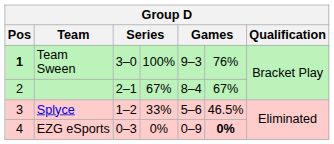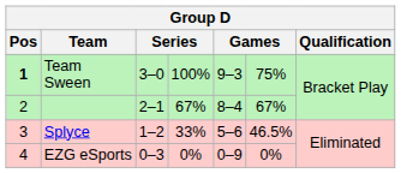Team Sween | column 6: 76% -> 75%
EZG eSports | column 6: bold -> normal
